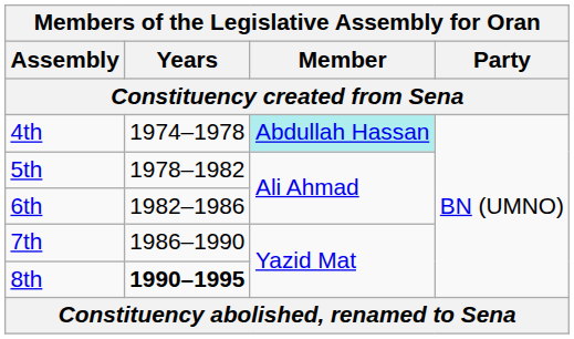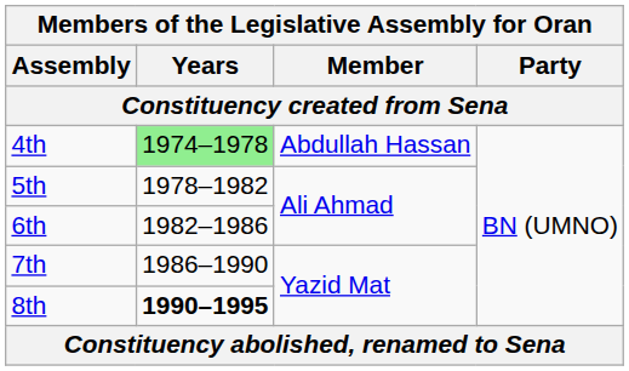4th | Years: no background -> lightgreen background
4th | Member: paleturquoise background -> no background
